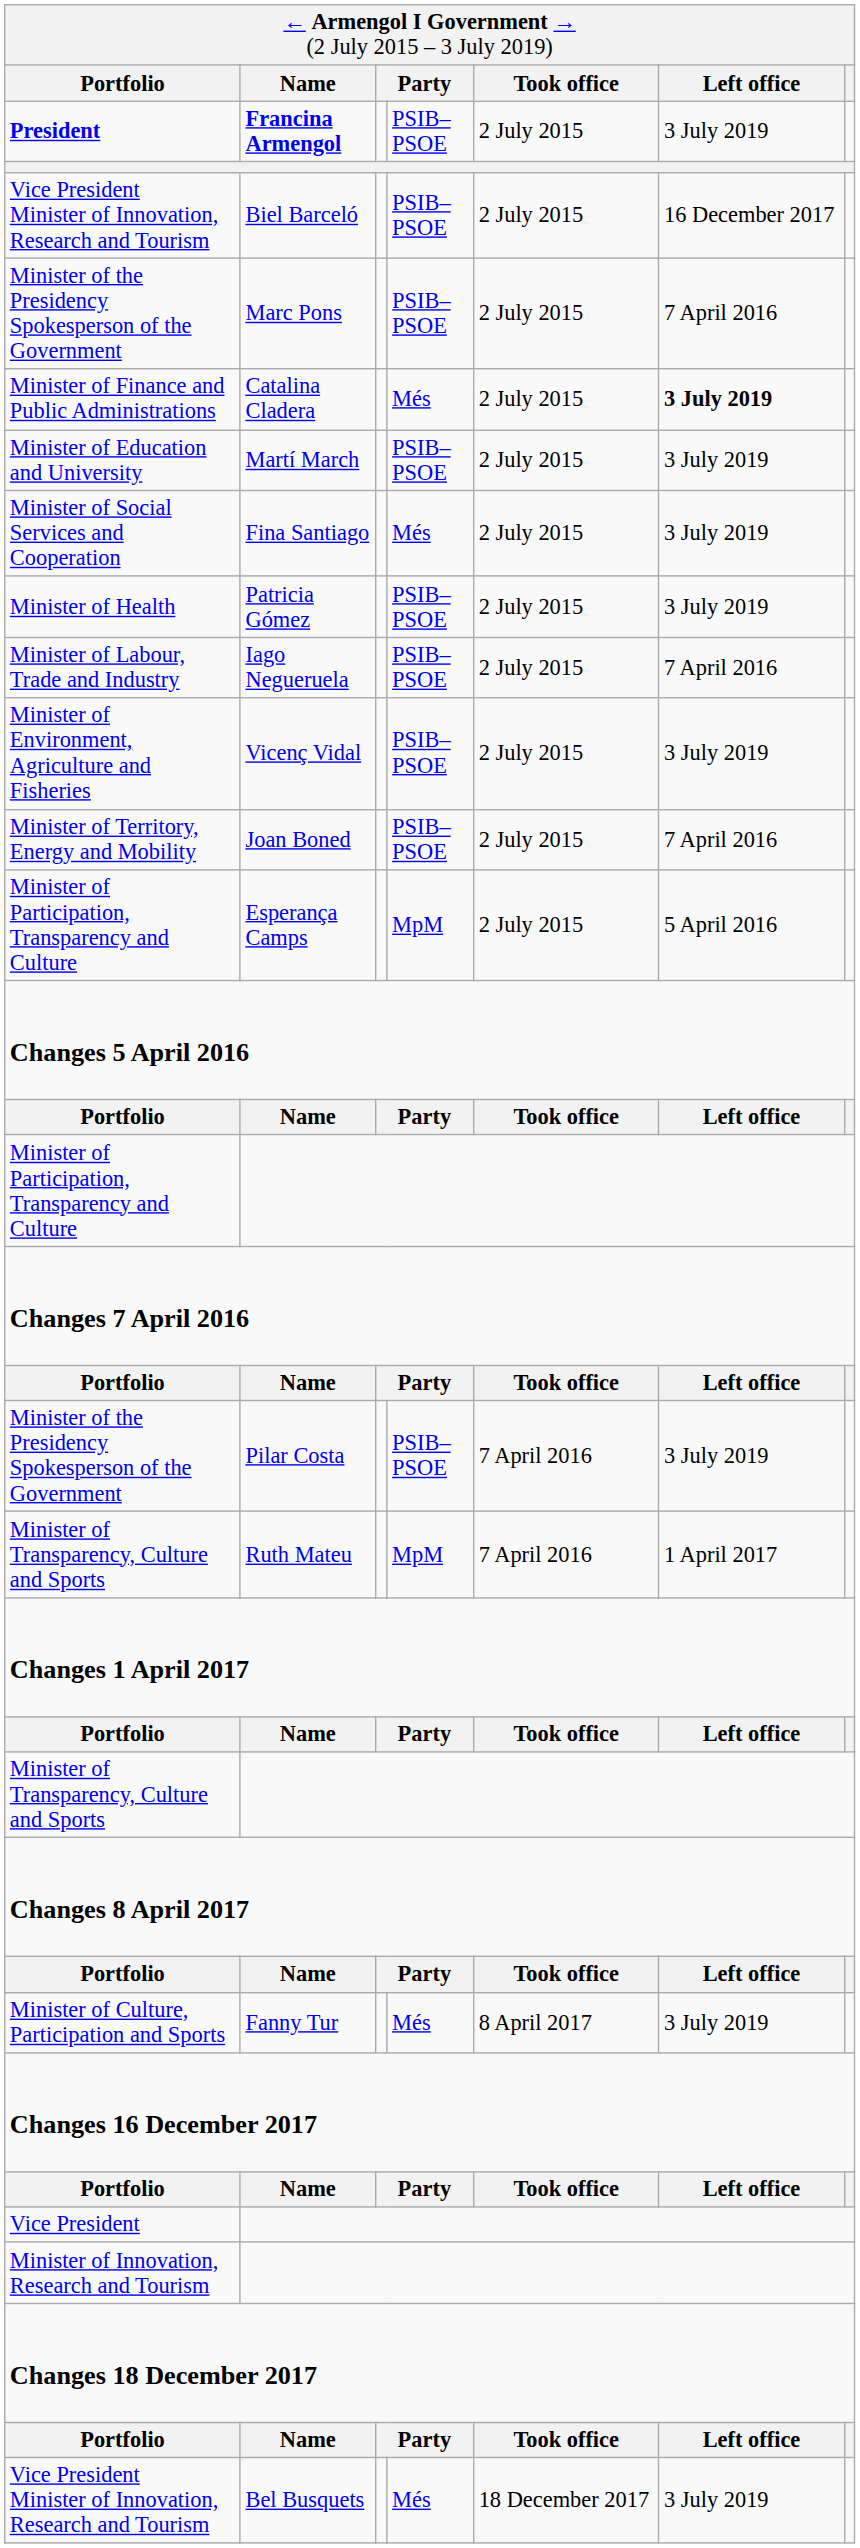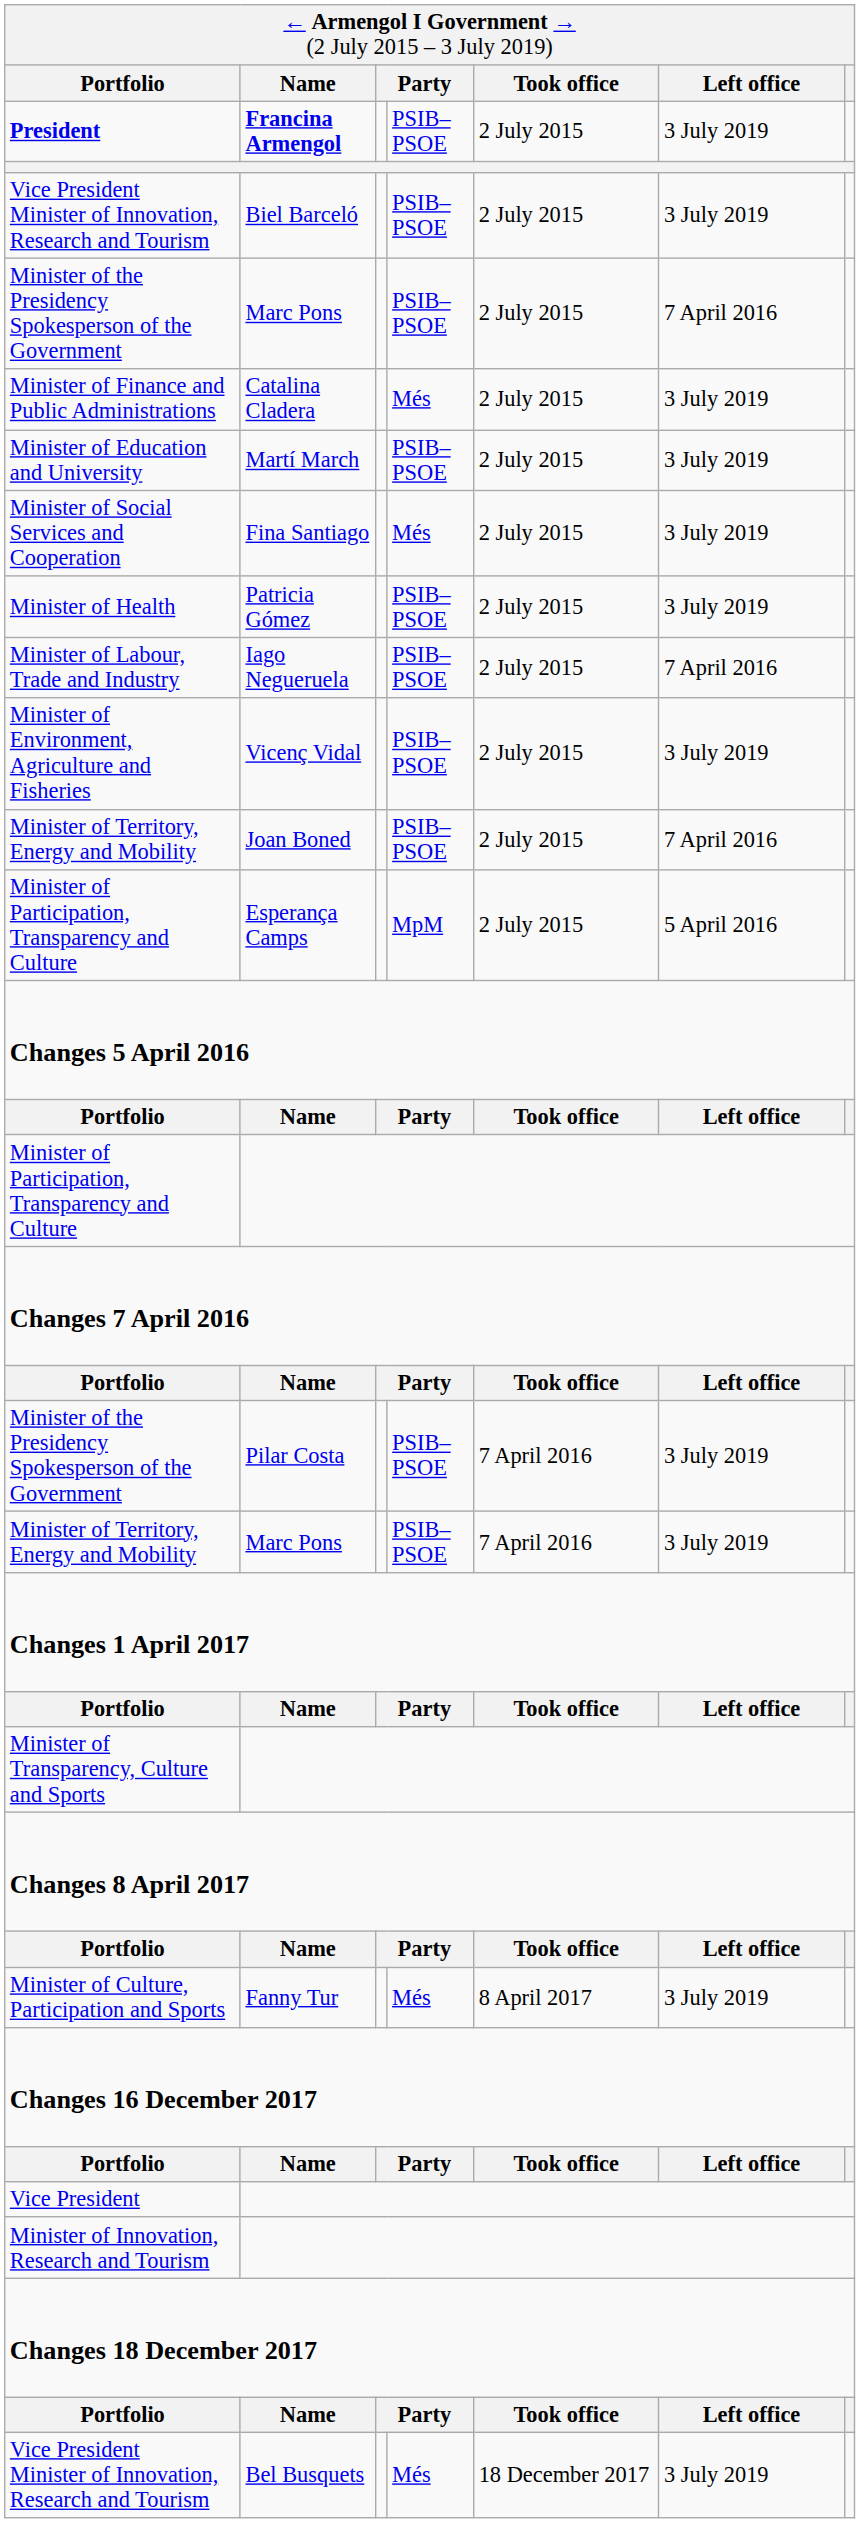Biel Barceló | column 6: 16 December 2017 -> 3 July 2019
Catalina Cladera | column 6: bold -> normal
+ row: Minister of Territory, Energy and Mobility | Marc Pons | PSIB–PSOE | 7 April 2016 | 3 July 2019
- row: Minister of Transparency, Culture and Sports | Ruth Mateu | MpM | 7 April 2016 | 1 April 2017
